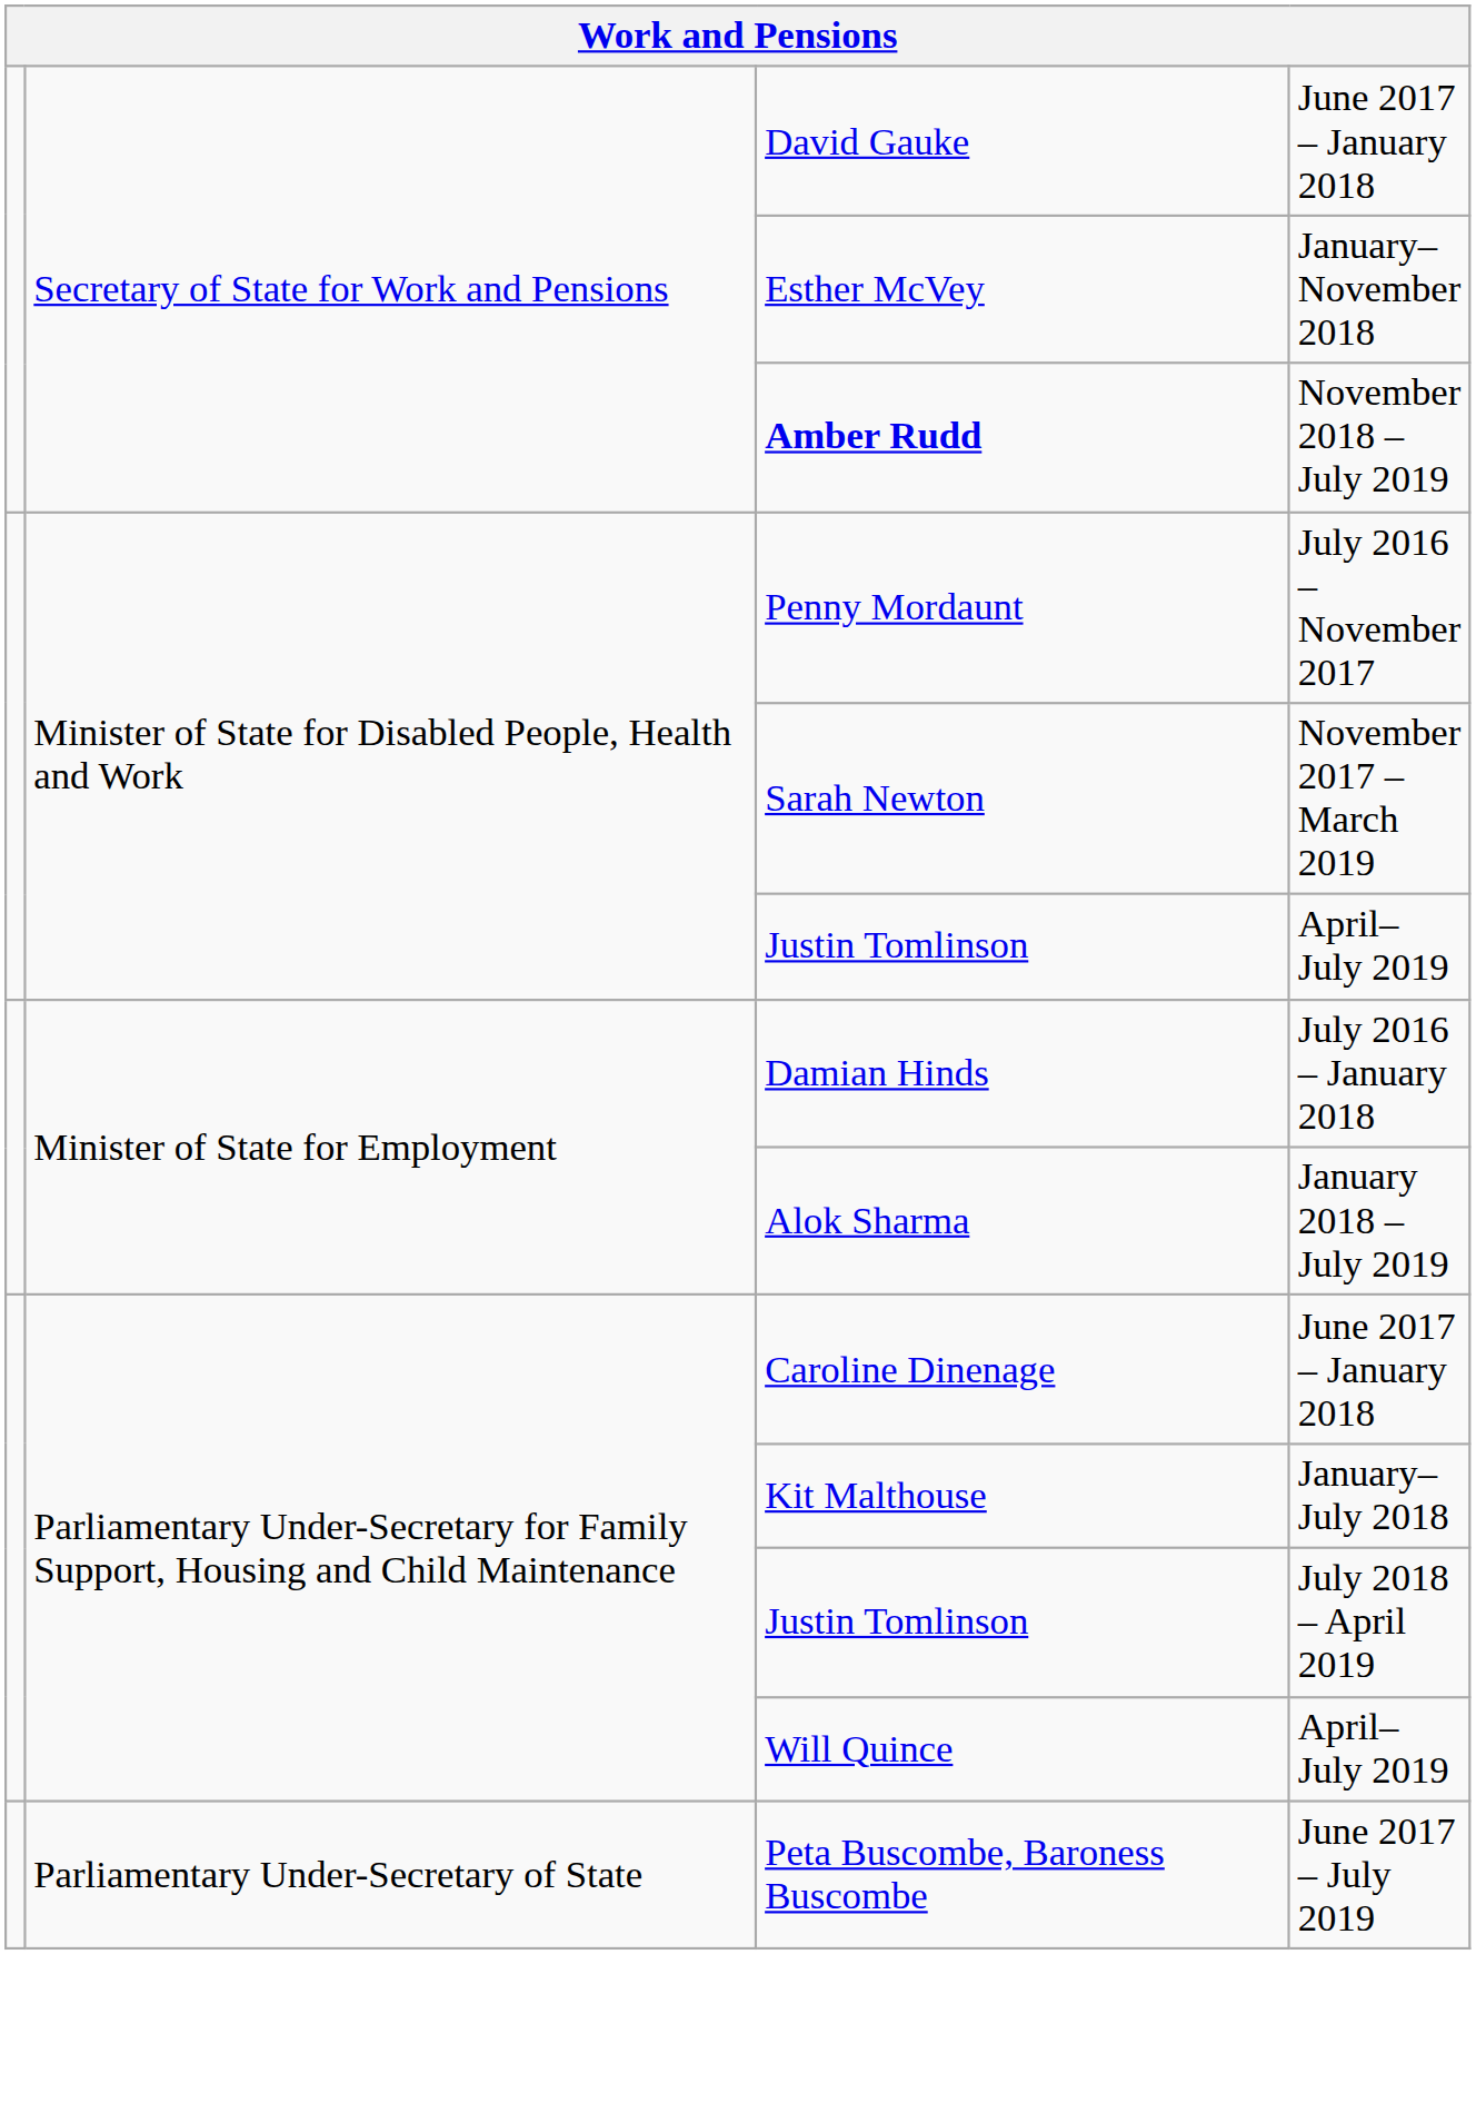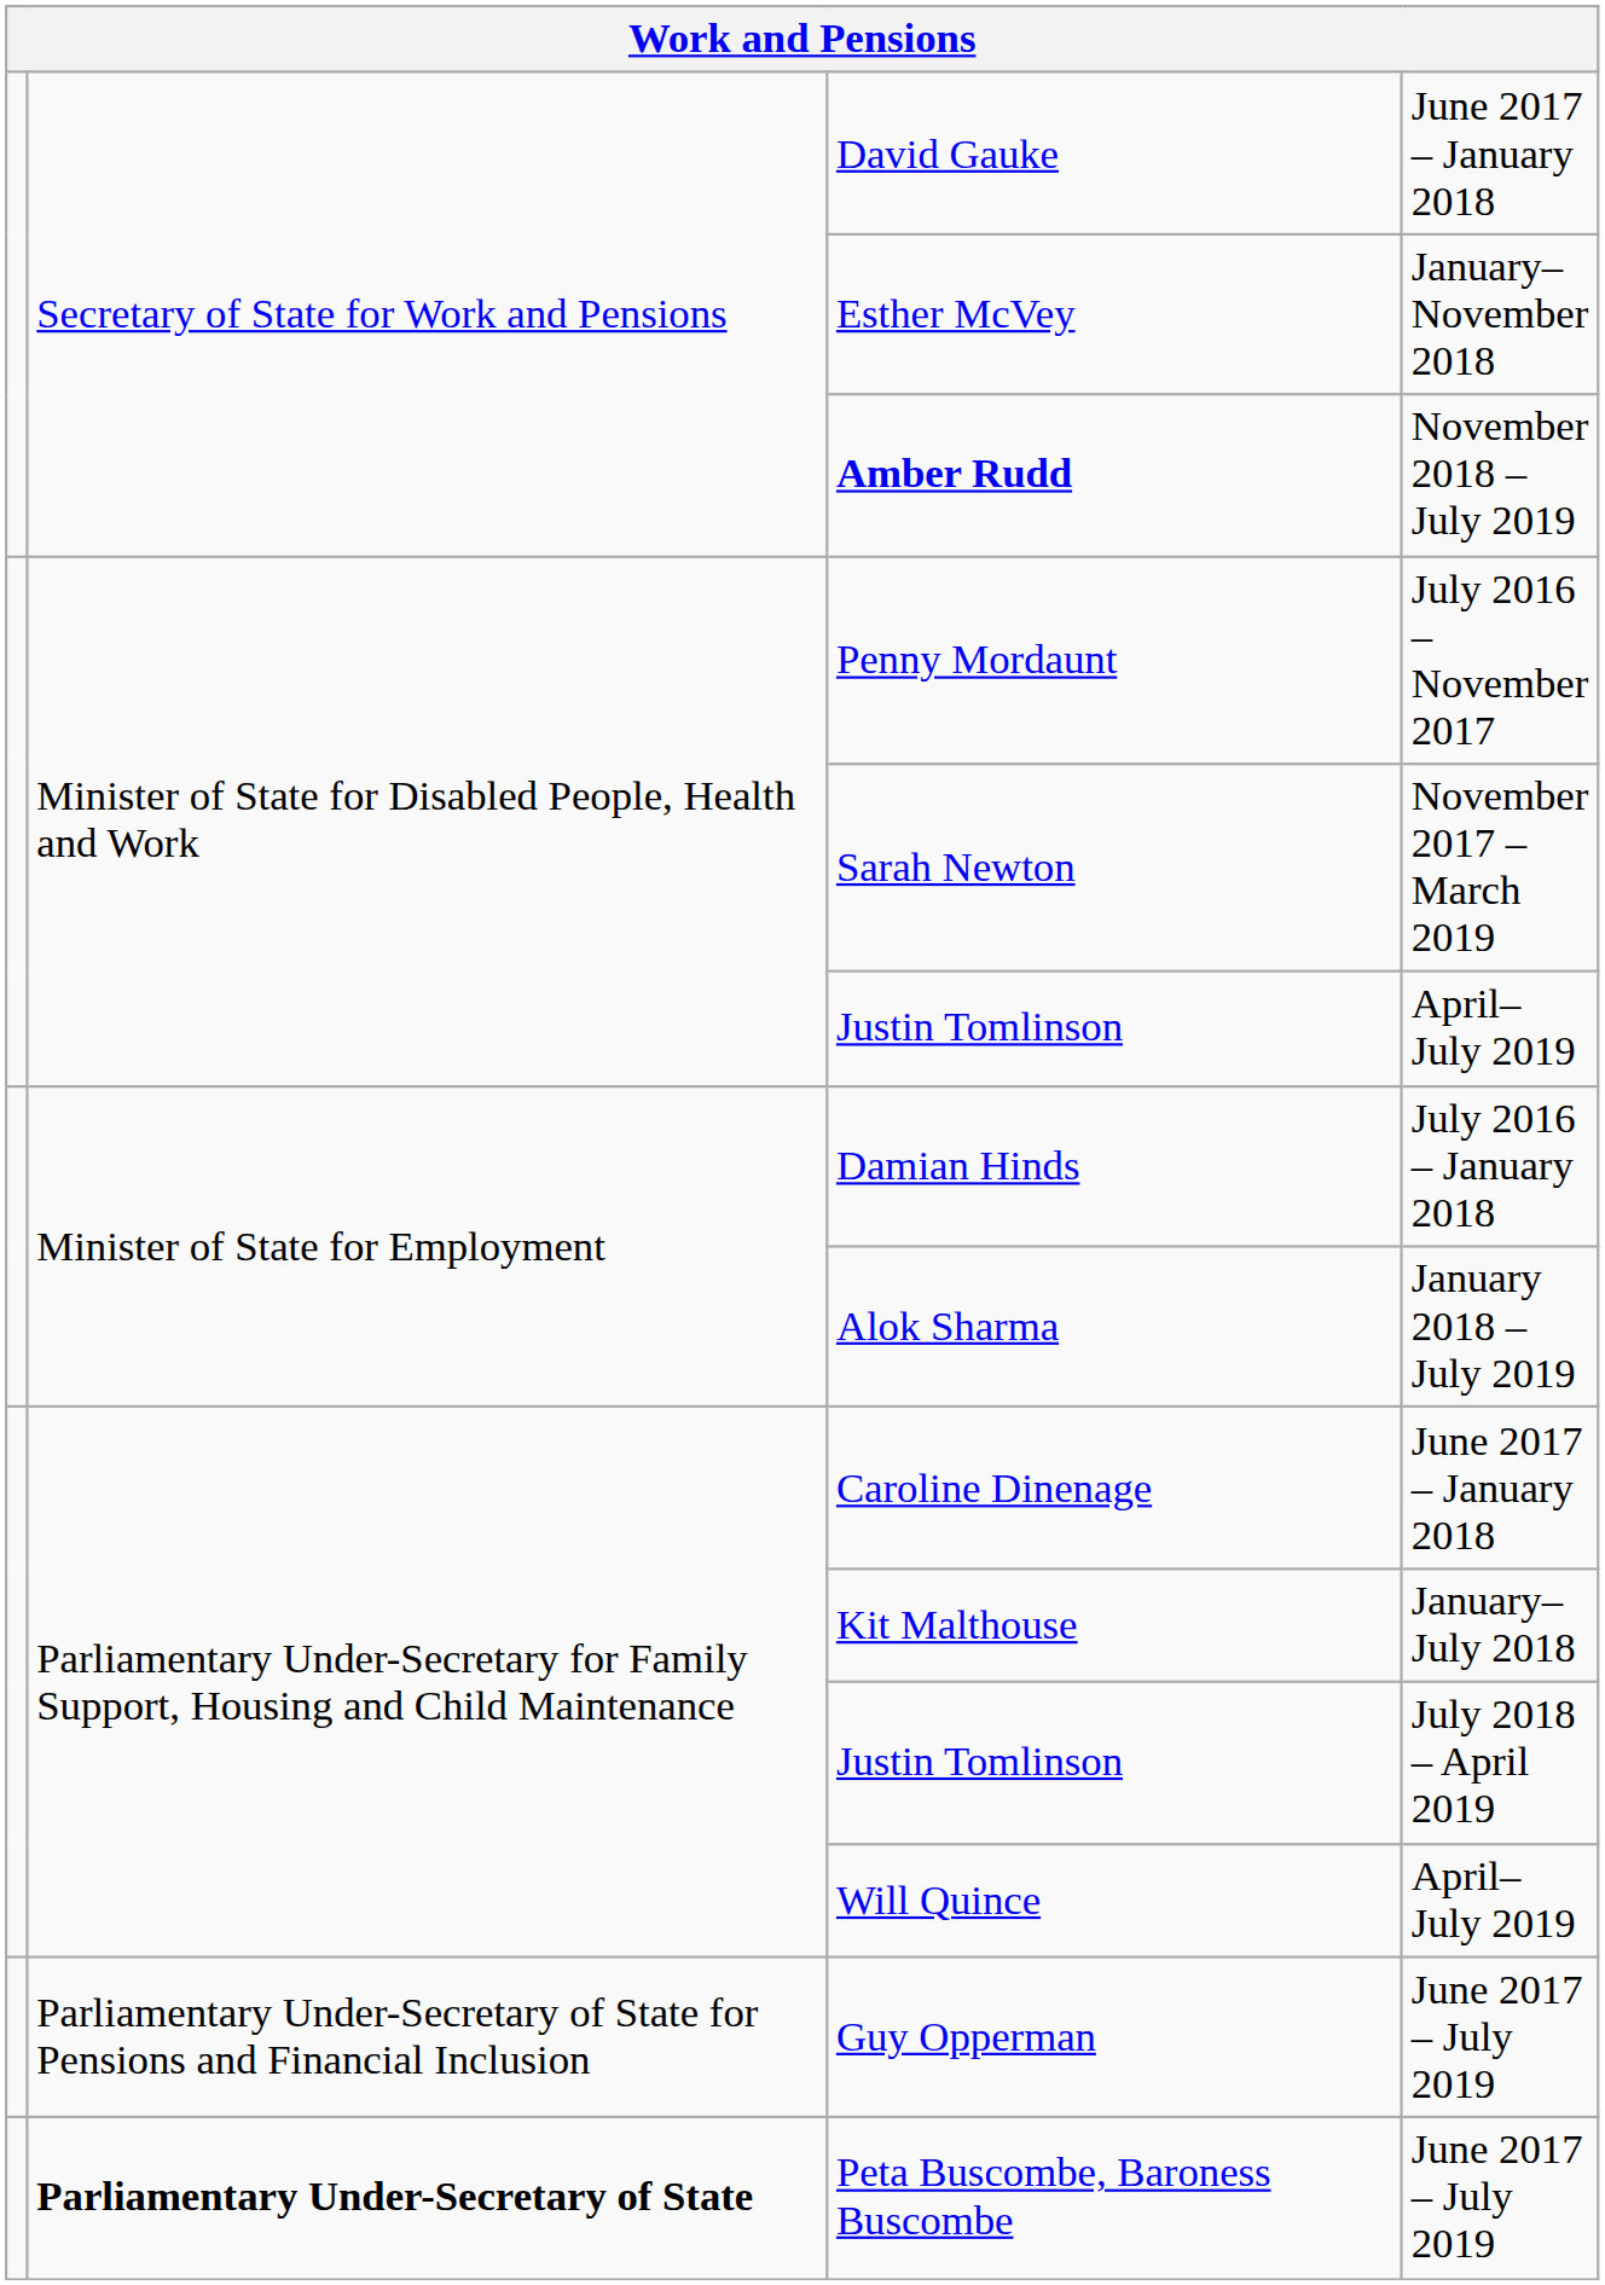+ row: Parliamentary Under-Secretary of State for Pensions and Financial Inclusion | Guy Opperman | June 2017 – July 2019
Peta Buscombe, Baroness Buscombe | column 2: normal -> bold
